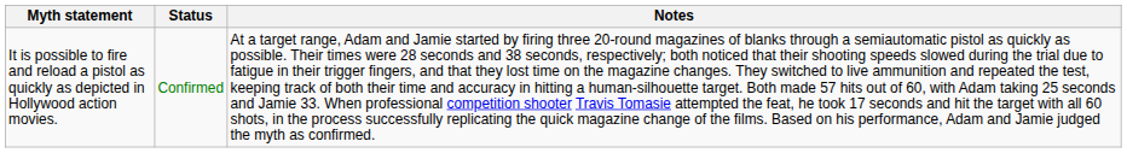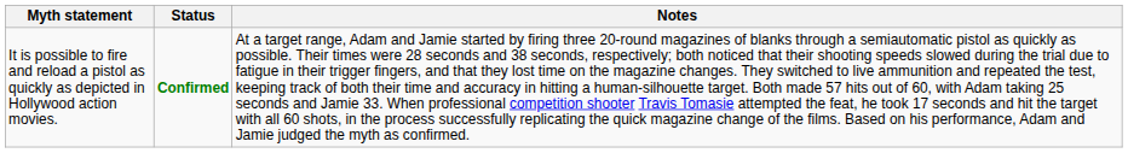row 2 | Status: normal -> bold
